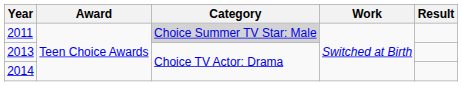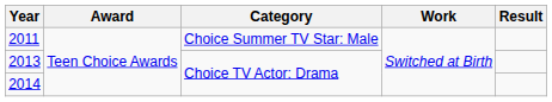2011 | Category: lightgrey background -> no background
